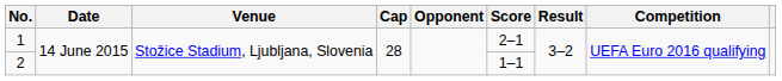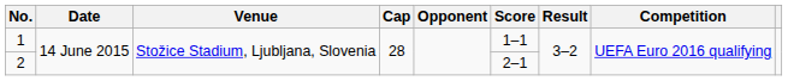1 | Score: 2–1 -> 1–1
2 | Score: 1–1 -> 2–1
